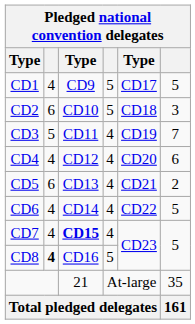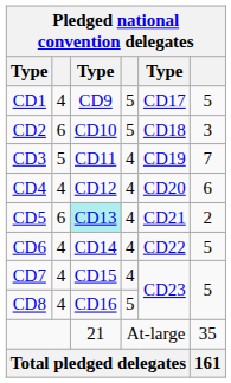CD5 | column 3: no background -> paleturquoise background
CD7 | column 3: bold -> normal
CD8 | column 2: bold -> normal
